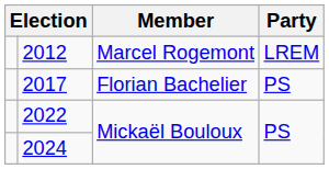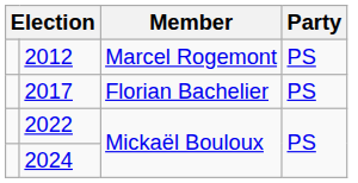2012 | Party: LREM -> PS
